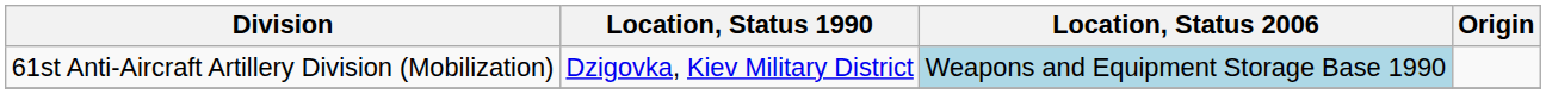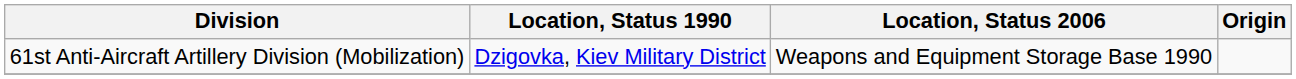61st Anti-Aircraft Artillery Division (Mobilization) | Location, Status 2006: lightblue background -> no background
